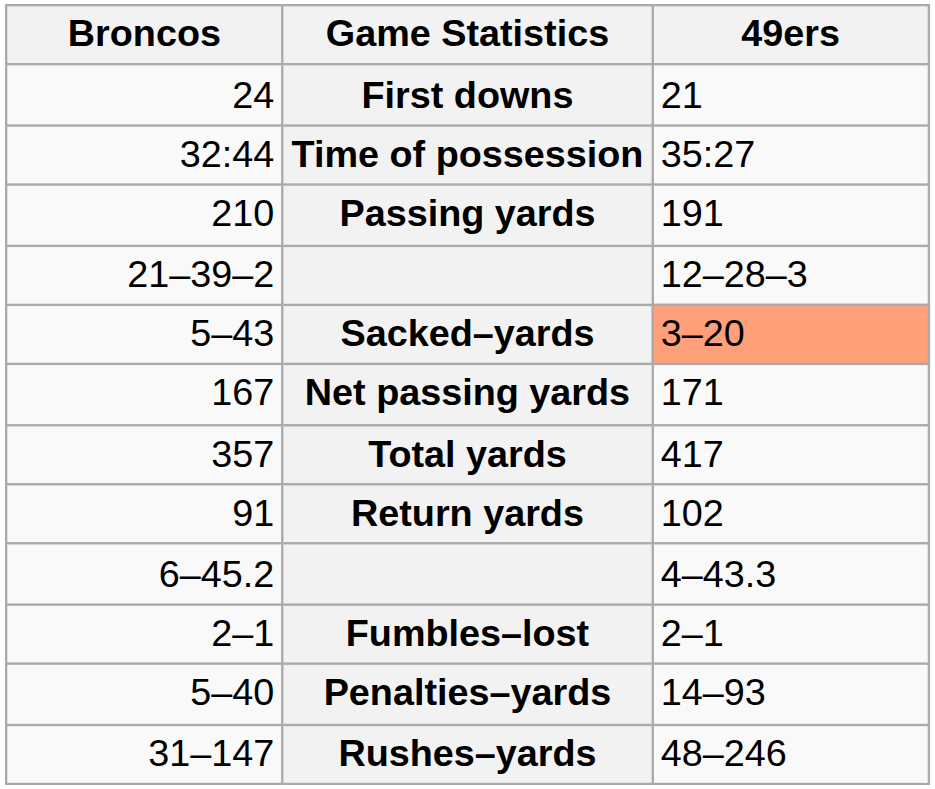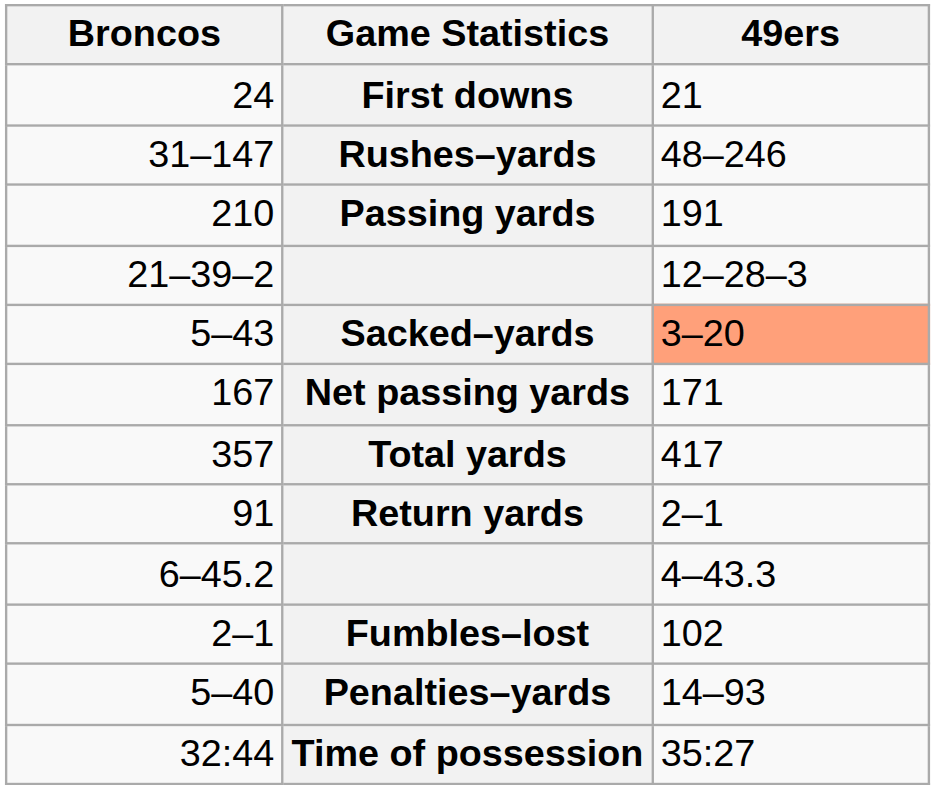rows swapped: Rushes–yards <-> Time of possession
Return yards | 49ers: 102 -> 2–1
Fumbles–lost | 49ers: 2–1 -> 102
